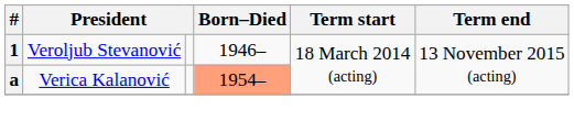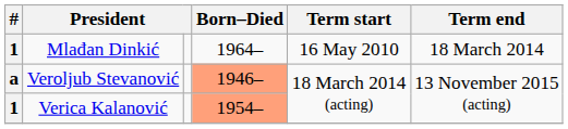+ row: 1 | Mlađan Dinkić | 1964– | 16 May 2010 | 18 March 2014
Veroljub Stevanović | #: 1 -> a
Veroljub Stevanović | Born–Died: no background -> lightsalmon background
Verica Kalanović | #: a -> 1
